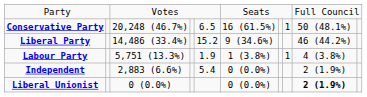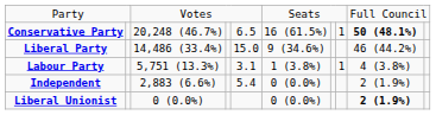Conservative Party | column 9: normal -> bold
Liberal Party | column 5: 15.2 -> 15.0
Labour Party | column 5: 1.9 -> 3.1
